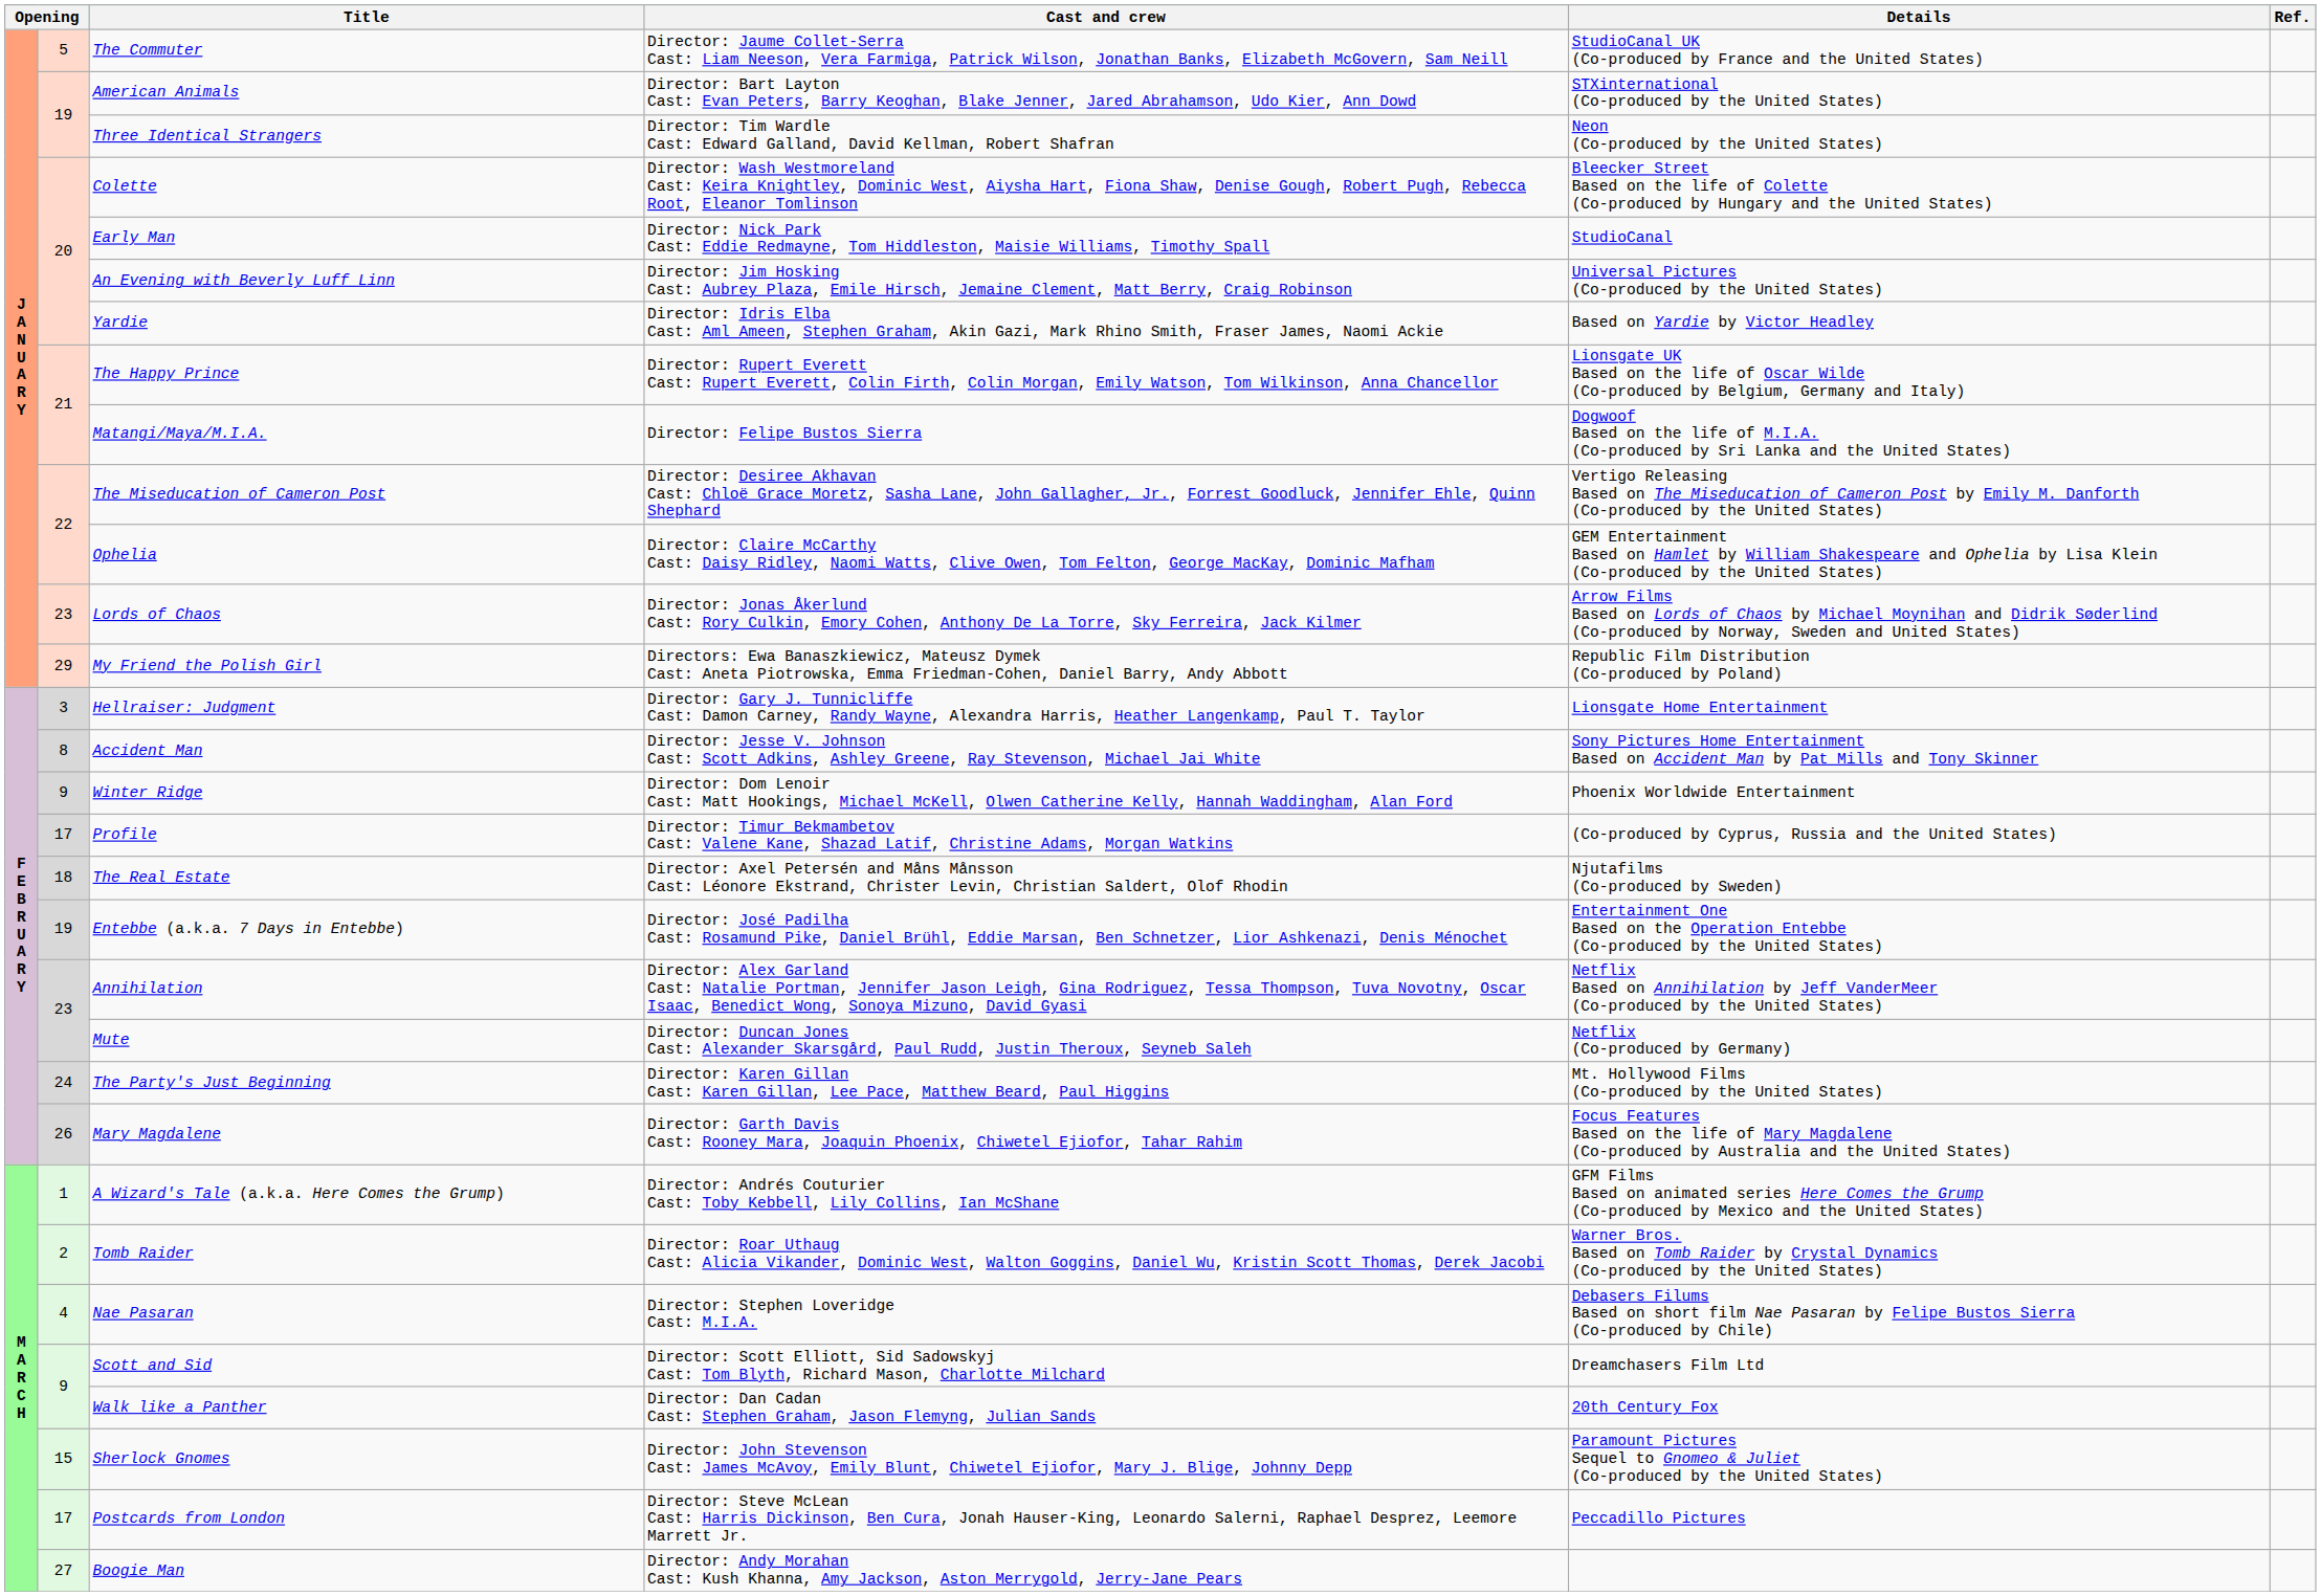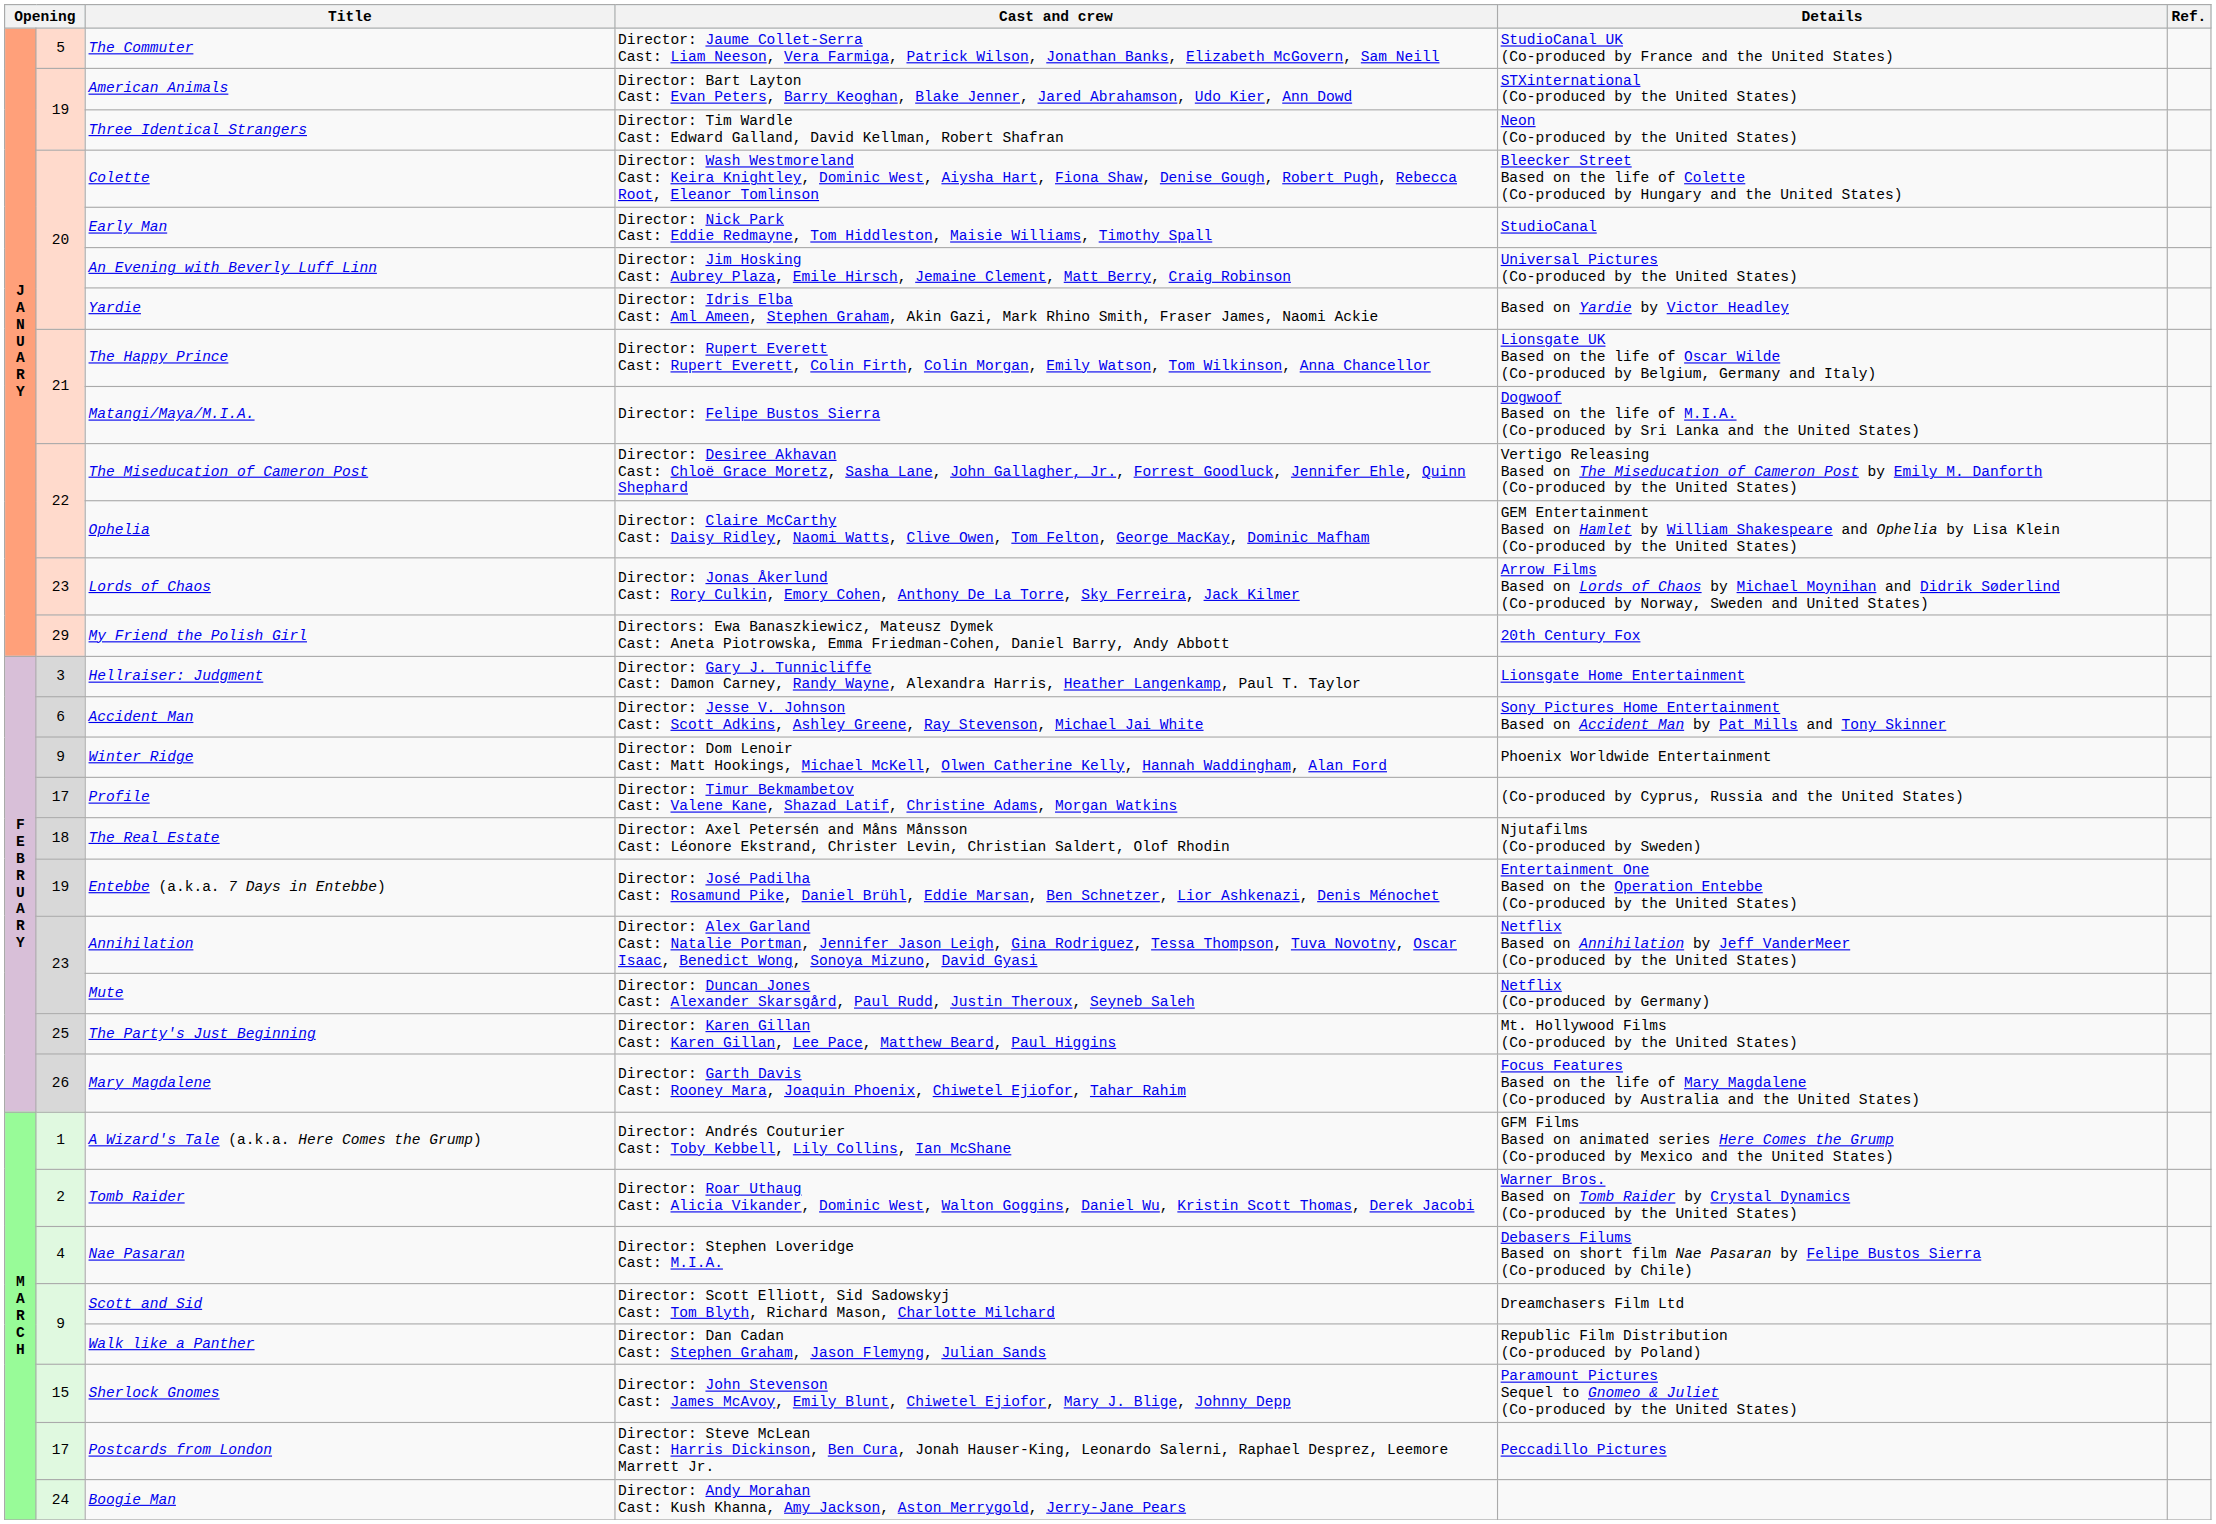My Friend the Polish Girl | Details: Republic Film Distribution (Co-produced by Poland) -> 20th Century Fox
Accident Man | column 2: 8 -> 6
The Party's Just Beginning | column 2: 24 -> 25
Walk like a Panther | Details: 20th Century Fox -> Republic Film Distribution (Co-produced by Poland)
Boogie Man | column 2: 27 -> 24
